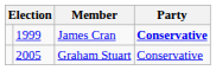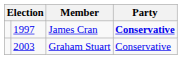James Cran | column 2: 1999 -> 1997
Graham Stuart | column 2: 2005 -> 2003
